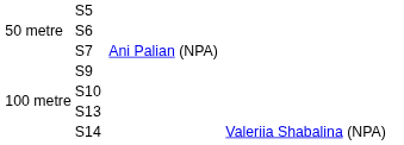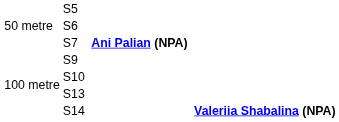S7 | column 3: normal -> bold
S14 | column 4: normal -> bold
